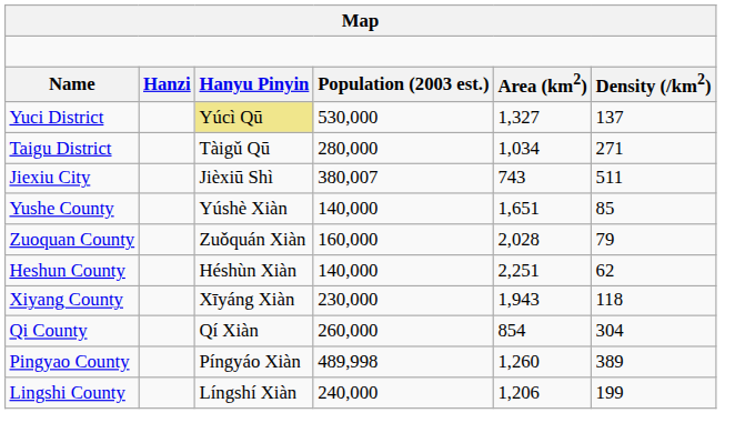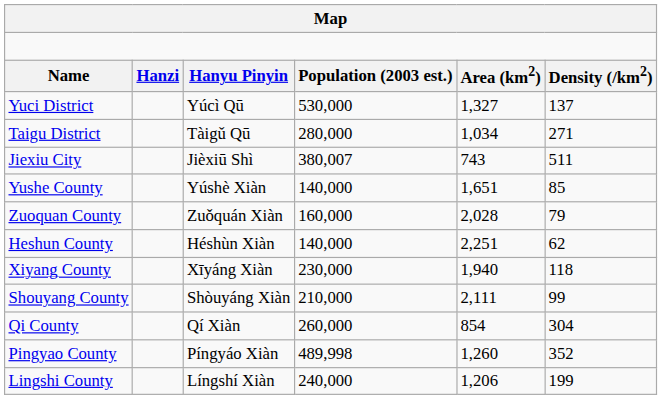Yuci District | column 3: khaki background -> no background
Xiyang County | column 5: 1,943 -> 1,940
+ row: Shouyang County | Shòuyáng Xiàn | 210,000 | 2,111 | 99
Pingyao County | column 6: 389 -> 352
